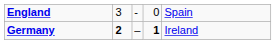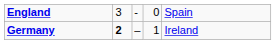Germany | column 4: bold -> normal
